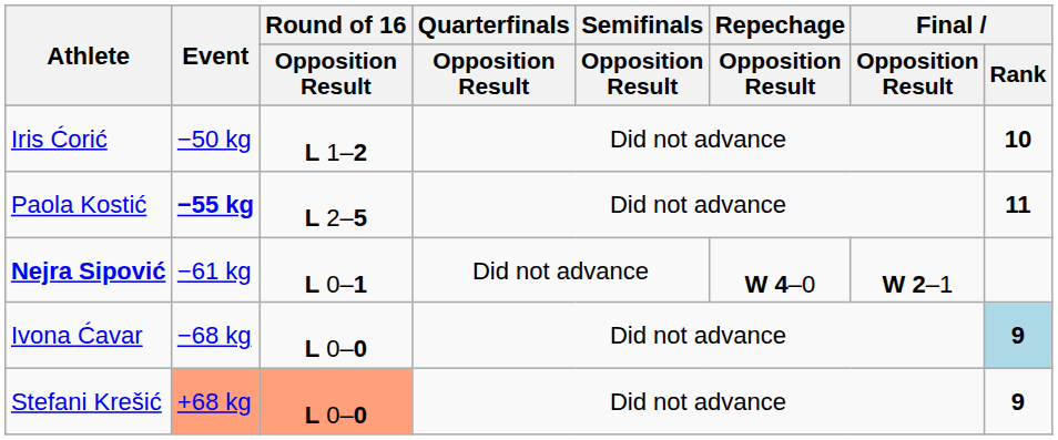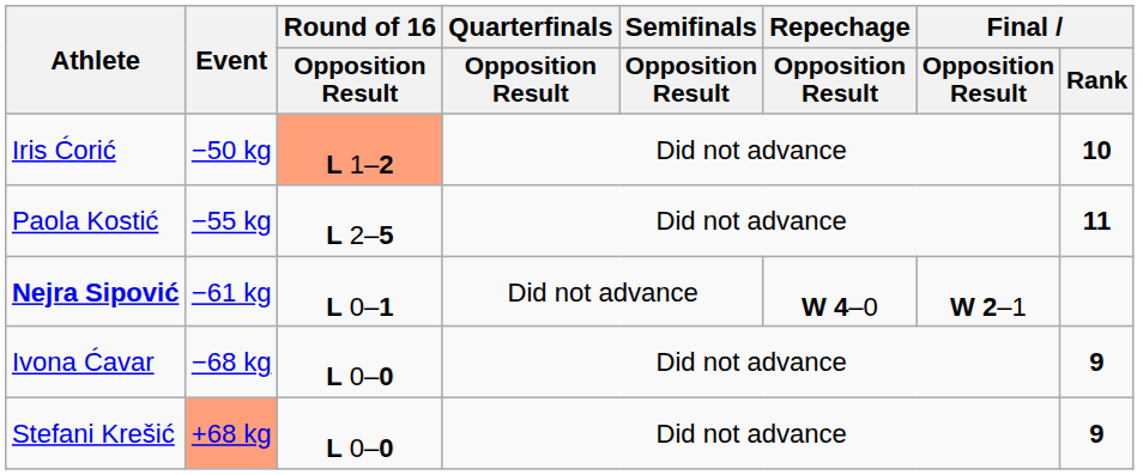Iris Ćorić | Round of 16 / Opposition Result: no background -> lightsalmon background
Paola Kostić | Event: bold -> normal
Ivona Ćavar | Final / Rank: lightblue background -> no background
Stefani Krešić | Round of 16 / Opposition Result: lightsalmon background -> no background
